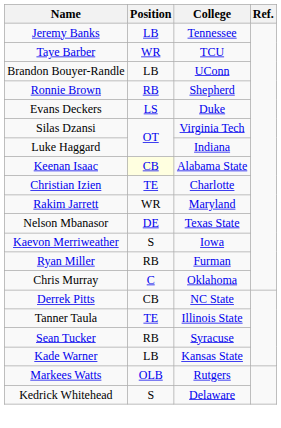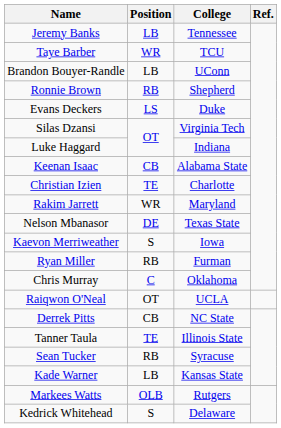Keenan Isaac | Position: lightyellow background -> no background
+ row: Raiqwon O'Neal | OT | UCLA
